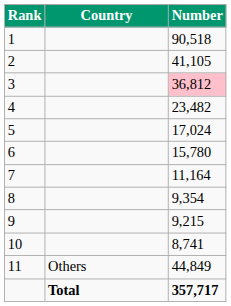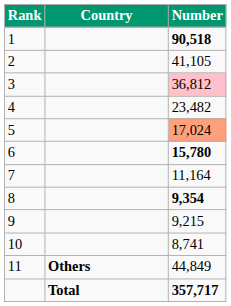1 | Number: normal -> bold
5 | Number: no background -> lightsalmon background
6 | Number: normal -> bold
8 | Number: normal -> bold
11 | Country: normal -> bold
